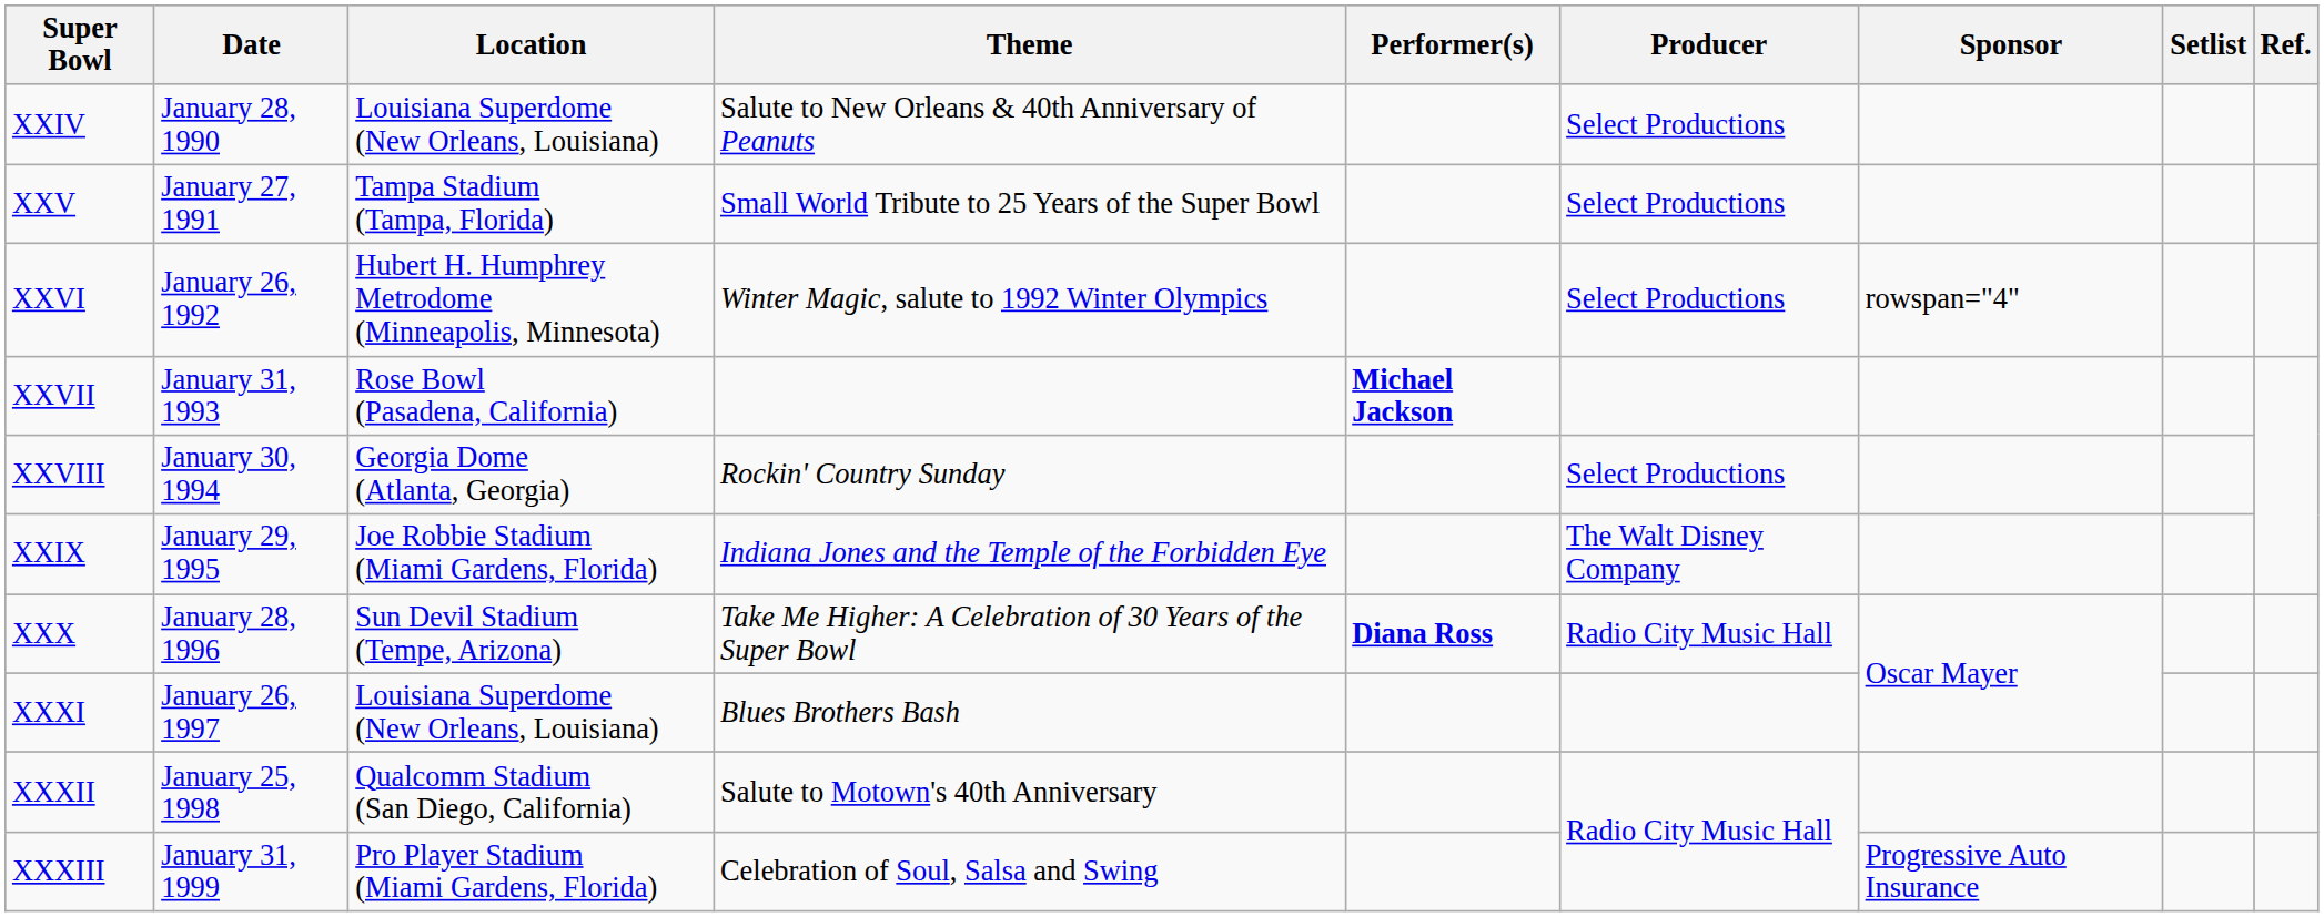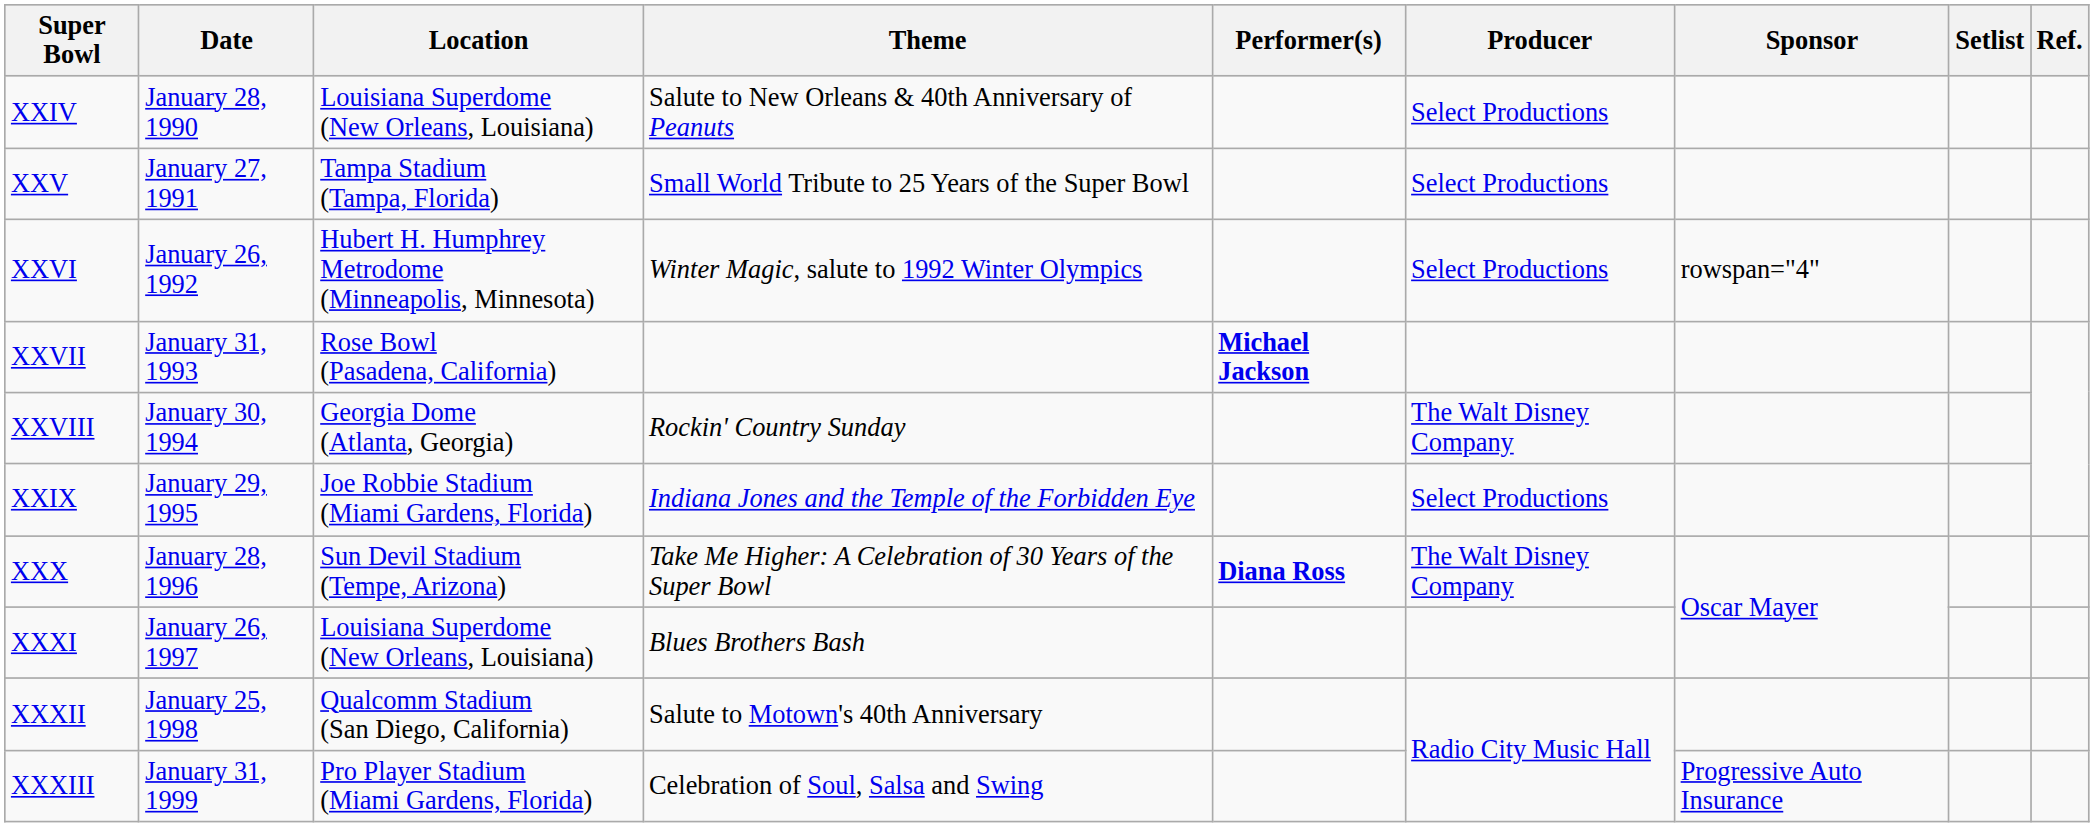XXVIII | Producer: Select Productions -> The Walt Disney Company
XXIX | Producer: The Walt Disney Company -> Select Productions
XXX | Producer: Radio City Music Hall -> The Walt Disney Company
